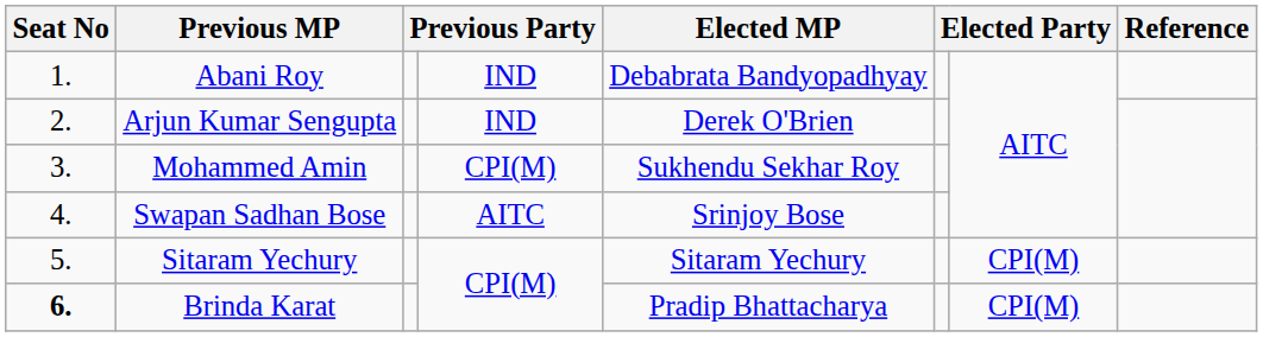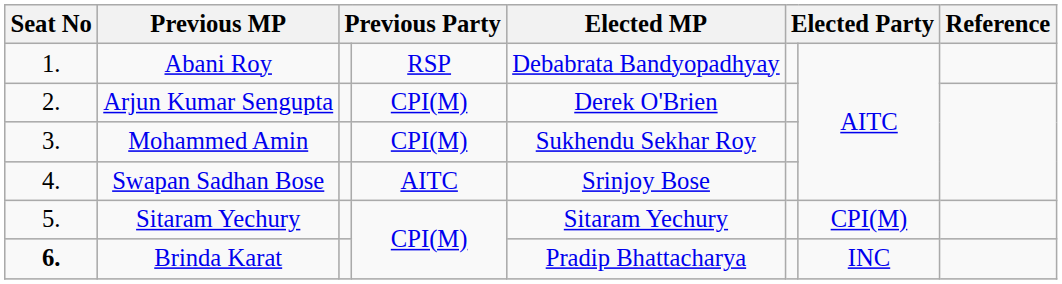Abani Roy | column 4: IND -> RSP
Arjun Kumar Sengupta | column 4: IND -> CPI(M)
Brinda Karat | column 7: CPI(M) -> INC
